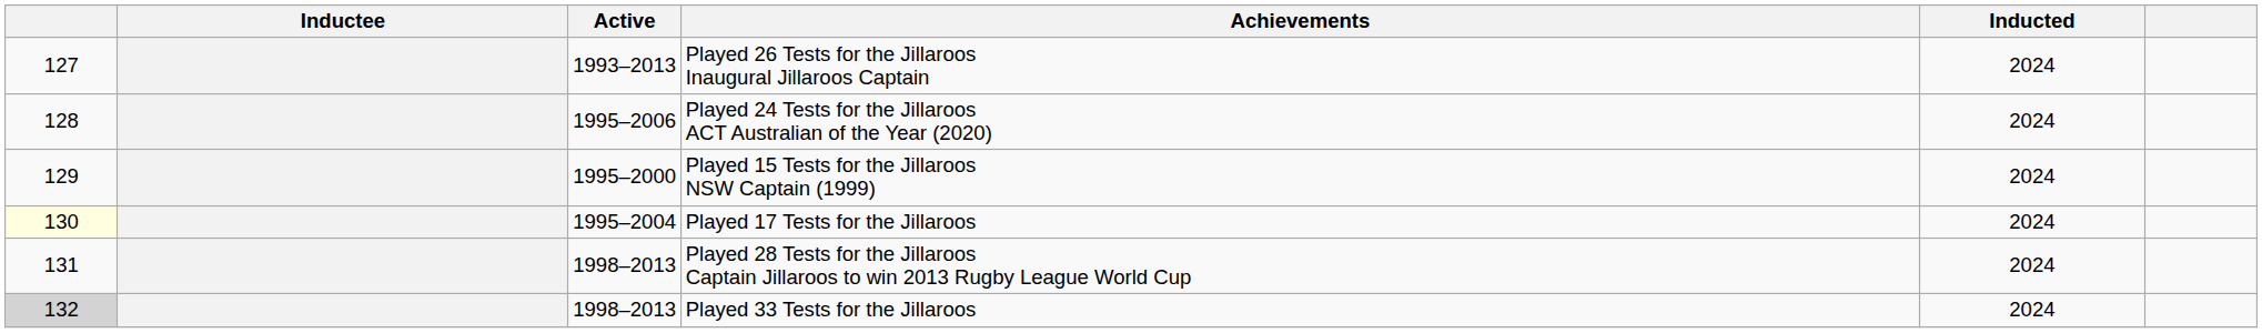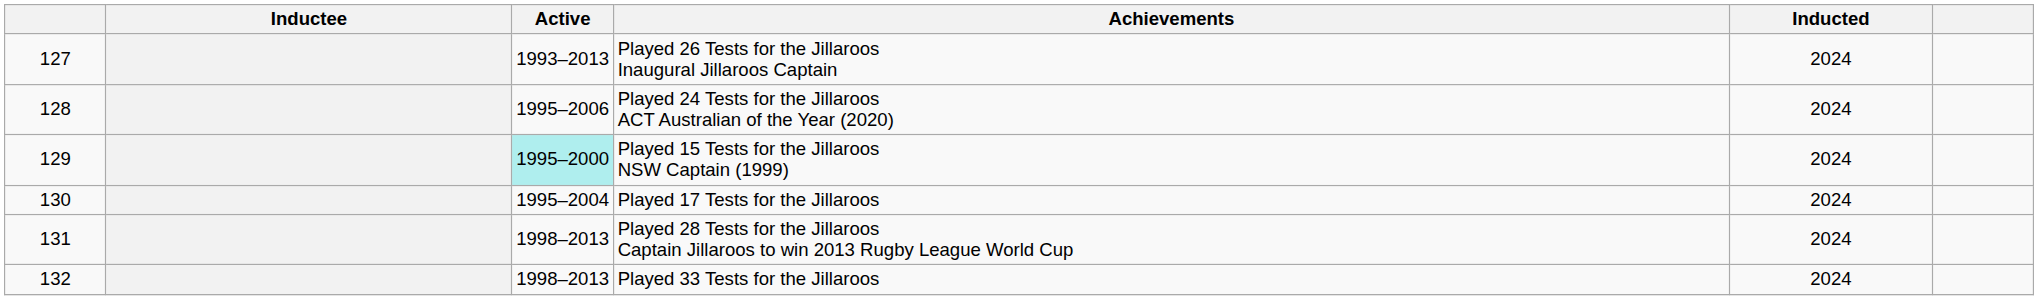Played 15 Tests for the Jillaroos NSW Captain (1999) | Active: no background -> paleturquoise background
Played 17 Tests for the Jillaroos | column 1: lightyellow background -> no background
Played 33 Tests for the Jillaroos | column 1: lightgrey background -> no background
